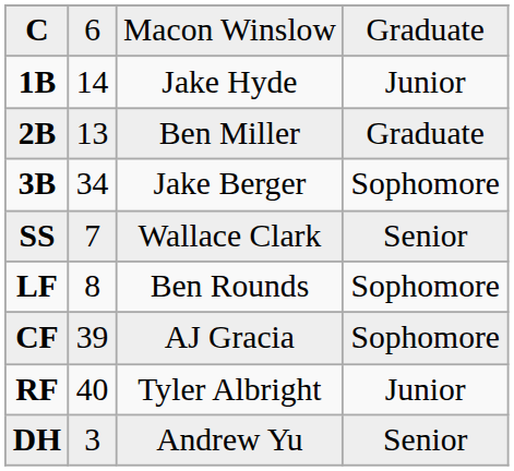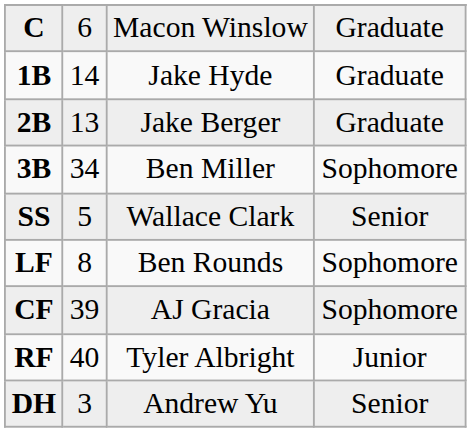1B | column 4: Junior -> Graduate
2B | column 3: Ben Miller -> Jake Berger
3B | column 3: Jake Berger -> Ben Miller
SS | column 2: 7 -> 5
